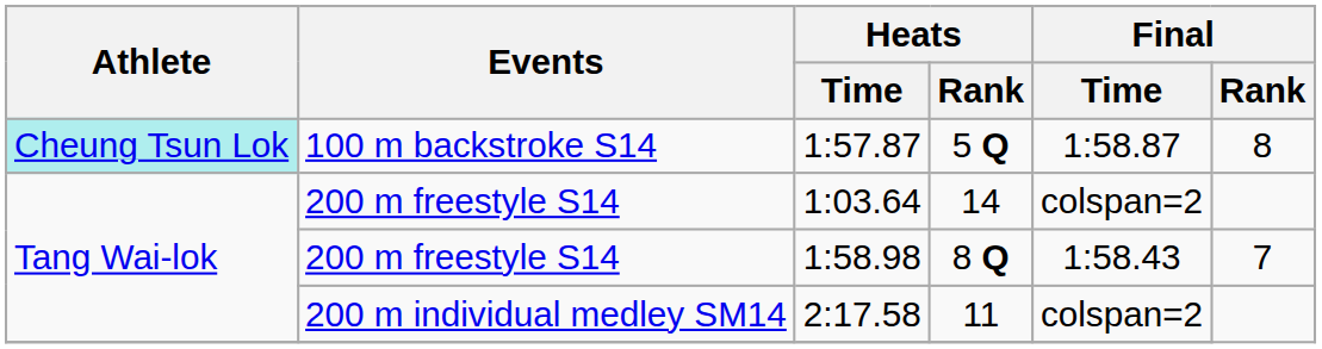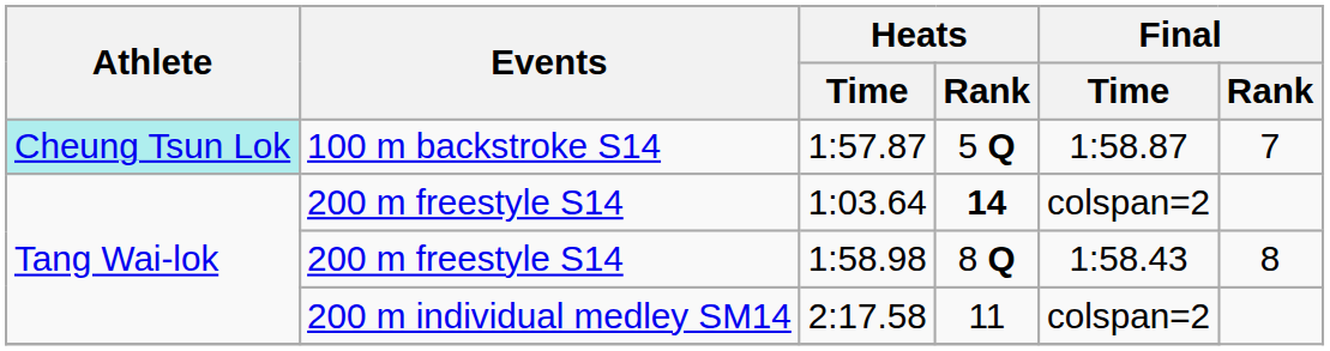1:57.87 | Final / Rank: 8 -> 7
1:03.64 | Heats / Rank: normal -> bold
1:58.98 | Final / Rank: 7 -> 8
